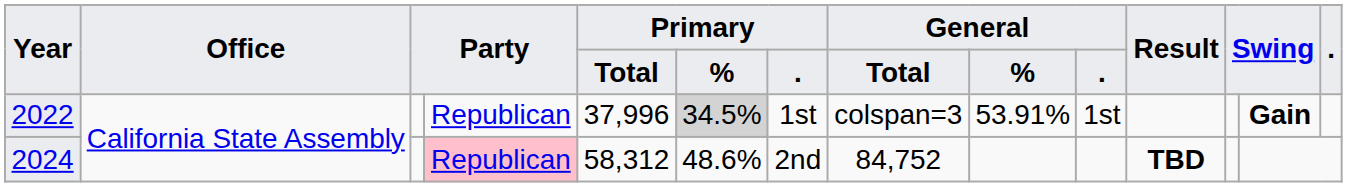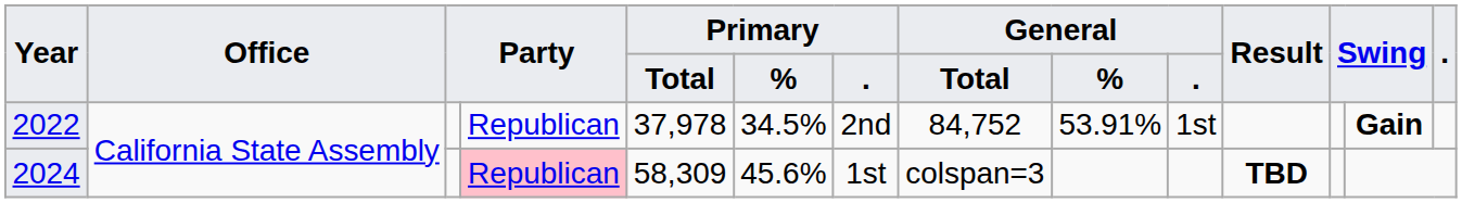2022 | Primary / Total: 37,996 -> 37,978
2022 | Primary / %: lightgrey background -> no background
2022 | Primary / .: 1st -> 2nd
2022 | General / Total: colspan=3 -> 84,752
2024 | Primary / Total: 58,312 -> 58,309
2024 | Primary / %: 48.6% -> 45.6%
2024 | Primary / .: 2nd -> 1st
2024 | General / Total: 84,752 -> colspan=3
